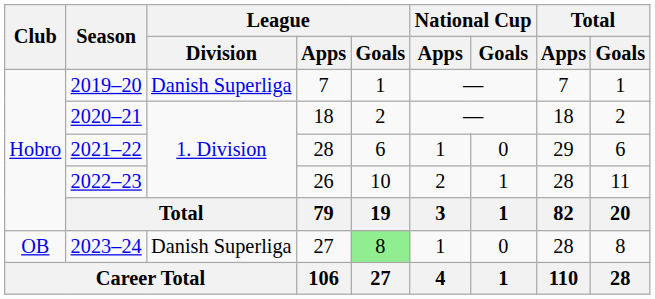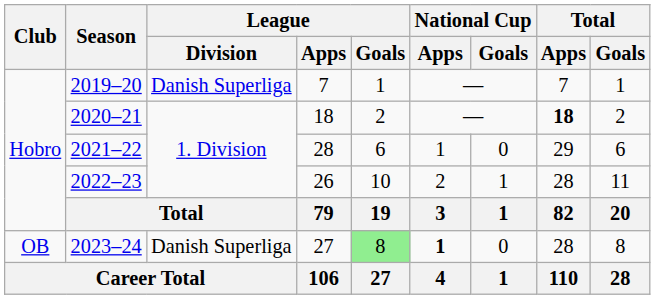2020–21 | Total / Apps: normal -> bold
2023–24 | National Cup / Apps: normal -> bold
